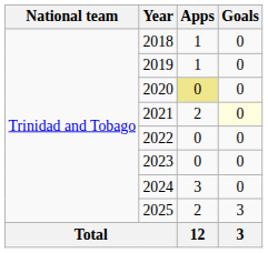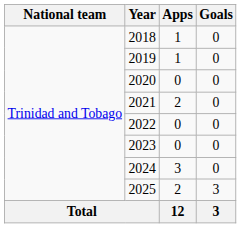2020 | Apps: khaki background -> no background
2021 | Goals: lightyellow background -> no background
